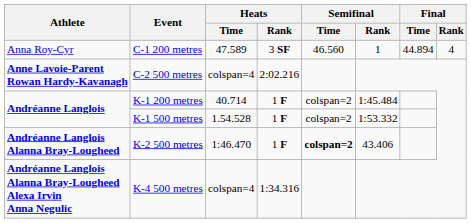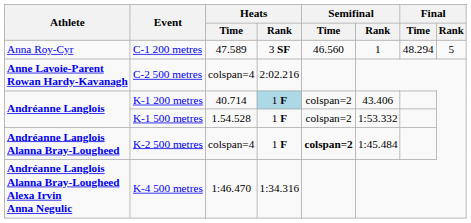C-1 200 metres | Final / Time: 44.894 -> 48.294
C-1 200 metres | Final / Rank: 4 -> 5
K-1 200 metres | Heats / Rank: no background -> lightblue background
K-1 200 metres | Semifinal / Rank: 1:45.484 -> 43.406
K-2 500 metres | Heats / Time: 1:46.470 -> colspan=4
K-2 500 metres | Semifinal / Rank: 43.406 -> 1:45.484
K-4 500 metres | Heats / Time: colspan=4 -> 1:46.470
